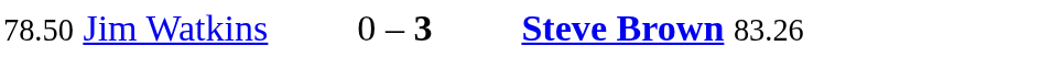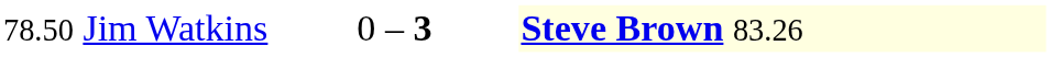78.50 Jim Watkins | column 3: no background -> lightyellow background
